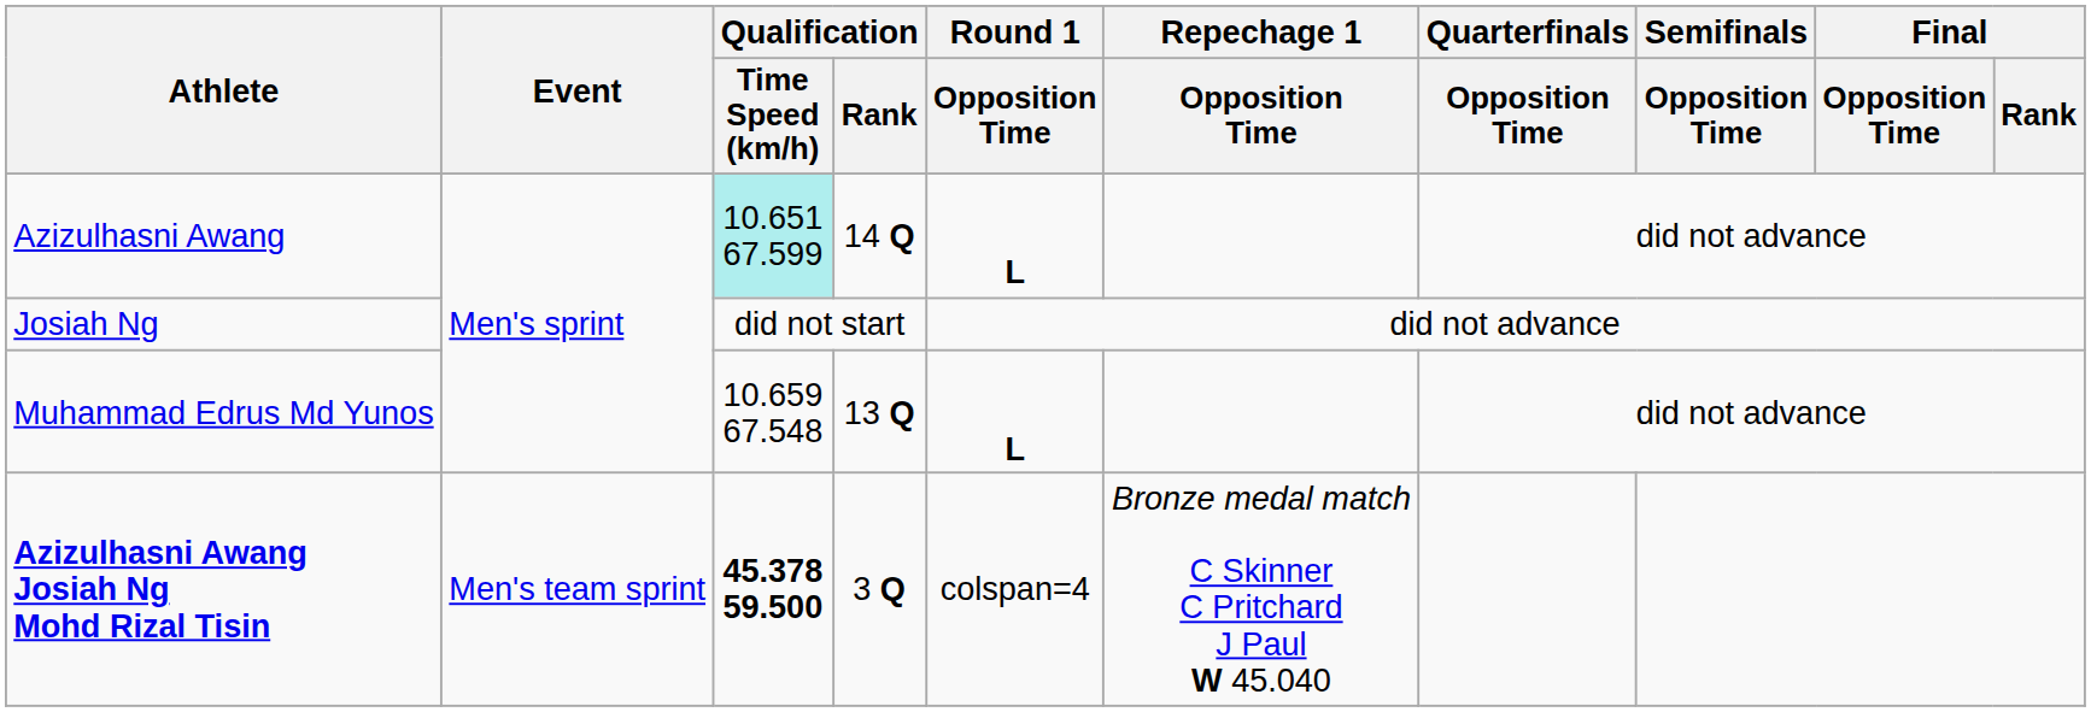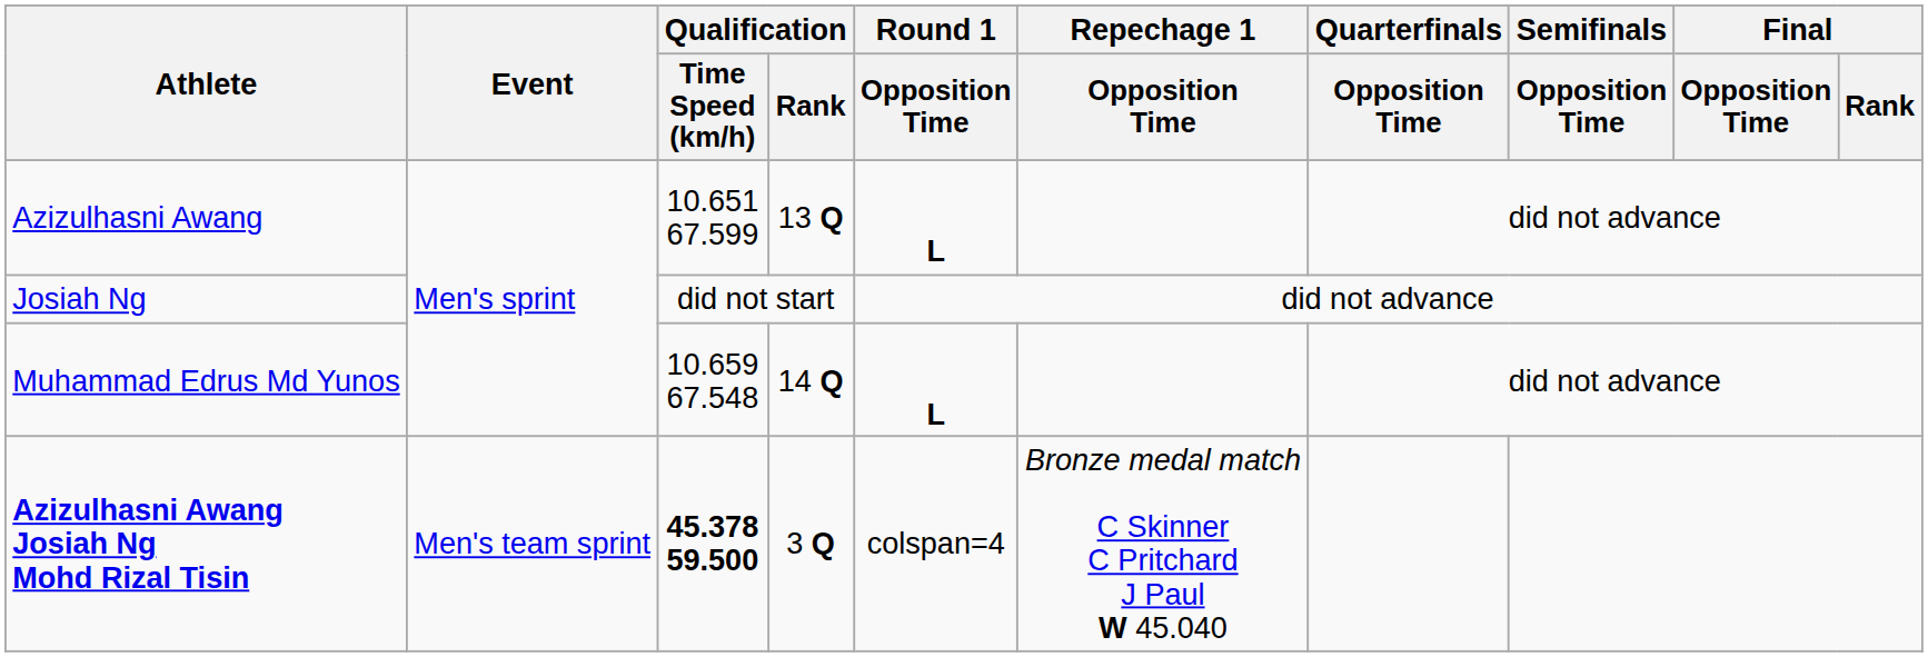Azizulhasni Awang | Qualification / Time Speed (km/h): paleturquoise background -> no background
Azizulhasni Awang | Qualification / Rank: 14 Q -> 13 Q
Muhammad Edrus Md Yunos | Qualification / Rank: 13 Q -> 14 Q
